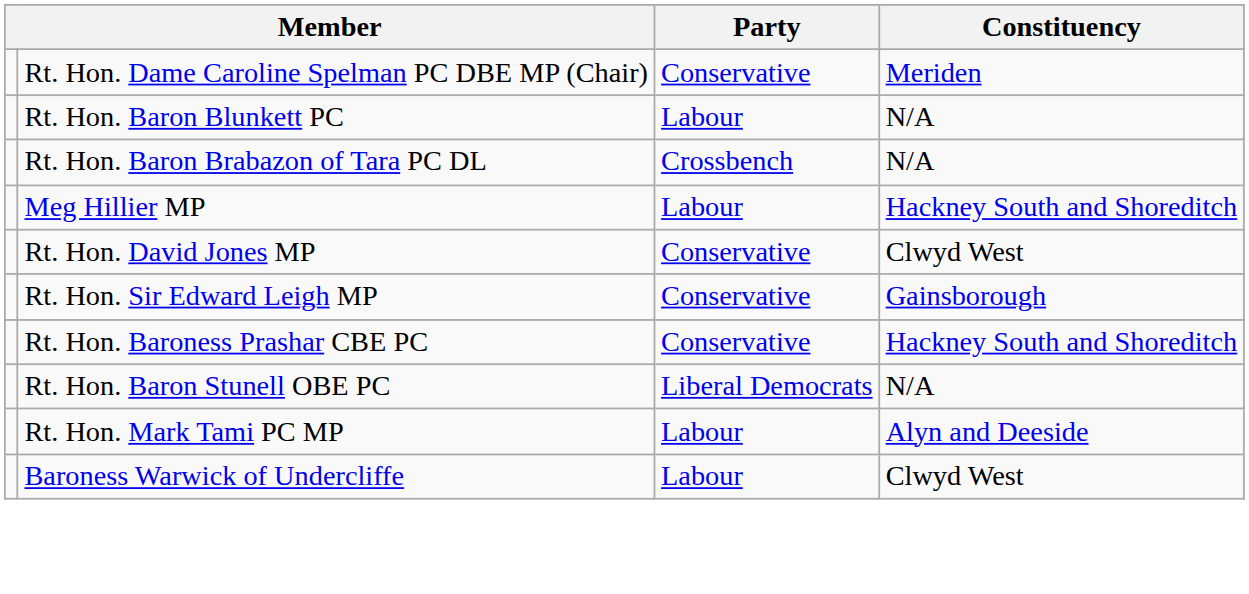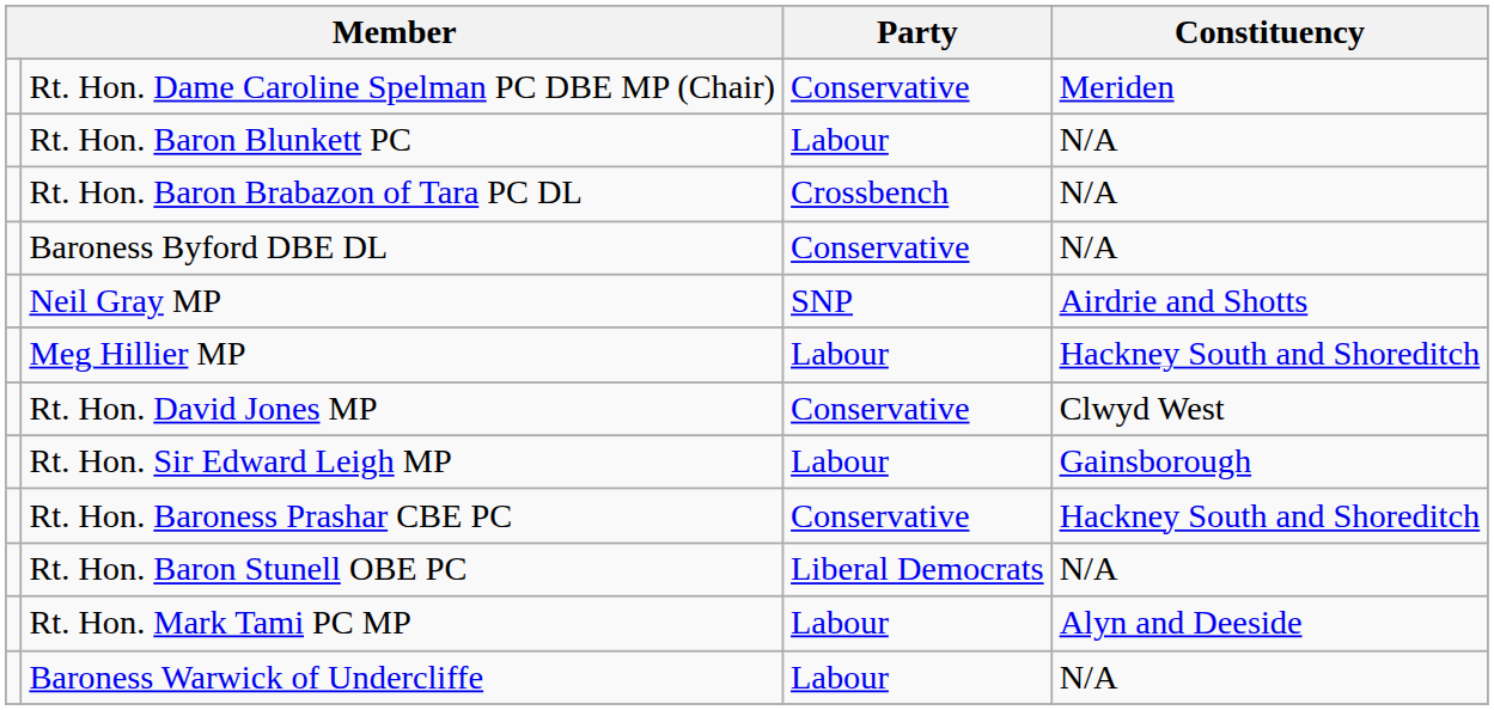+ row: Baroness Byford DBE DL | Conservative | N/A
+ row: Neil Gray MP | SNP | Airdrie and Shotts
Rt. Hon. Sir Edward Leigh MP | Party: Conservative -> Labour
Baroness Warwick of Undercliffe | Constituency: Clwyd West -> N/A
